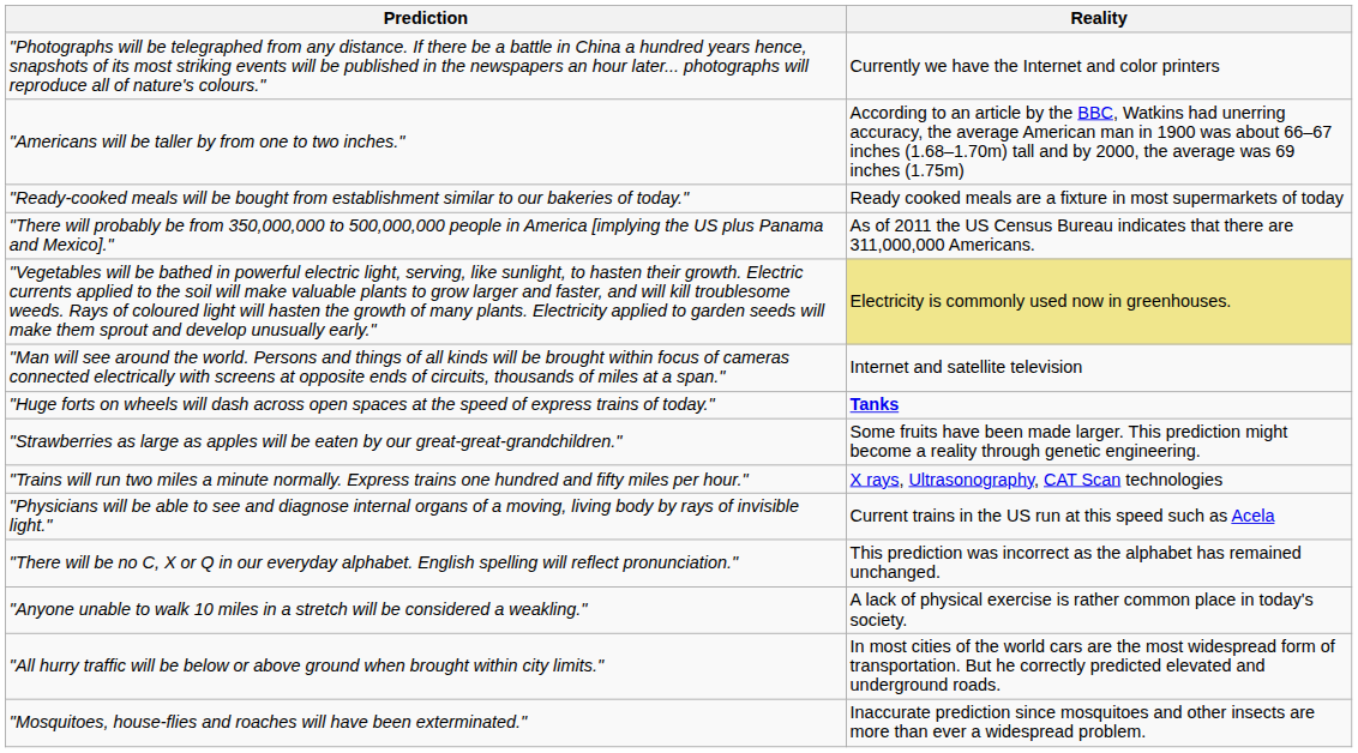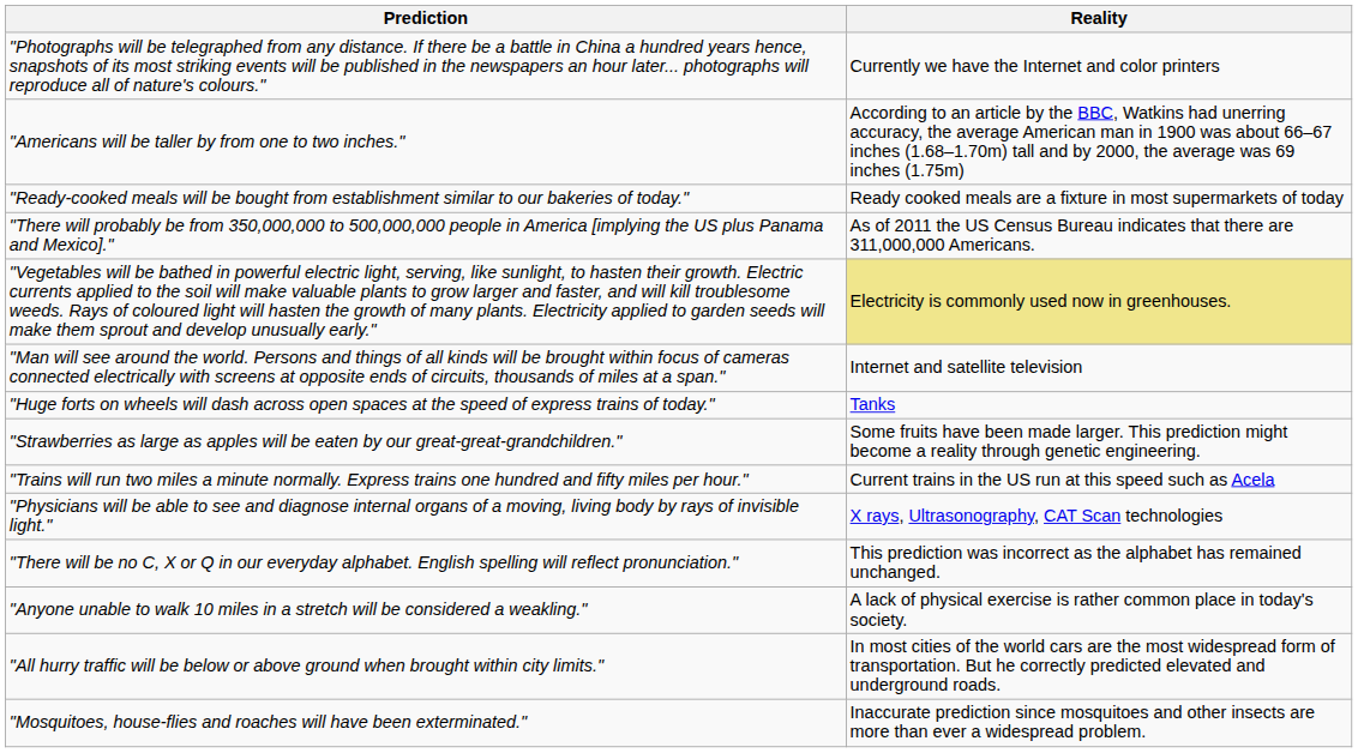row 8 | Reality: bold -> normal
row 10 | Reality: X rays, Ultrasonography, CAT Scan technologies -> Current trains in the US run at this speed such as Acela
row 11 | Reality: Current trains in the US run at this speed such as Acela -> X rays, Ultrasonography, CAT Scan technologies
